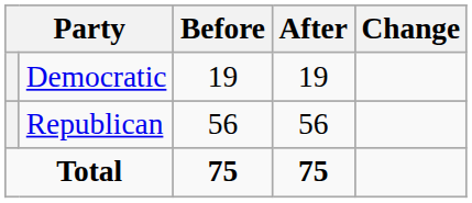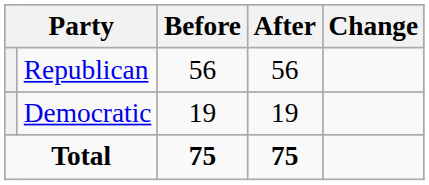rows swapped: Republican <-> Democratic
